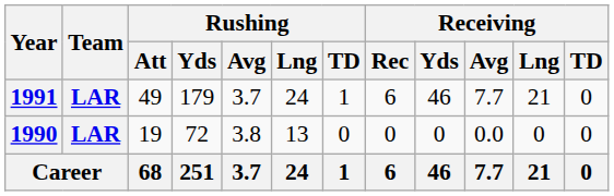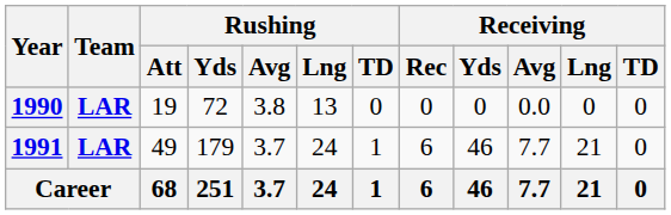rows swapped: 1990 <-> 1991
